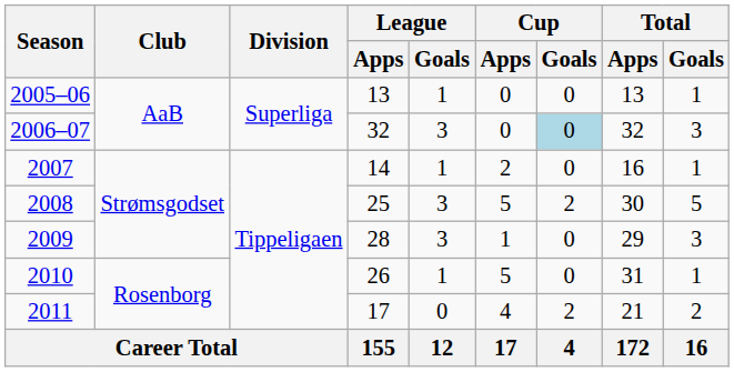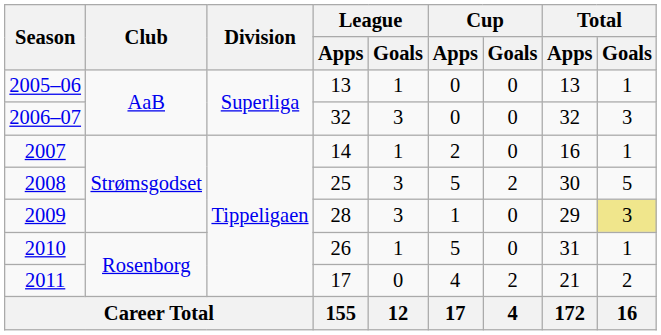2006–07 | Cup / Goals: lightblue background -> no background
2009 | Total / Goals: no background -> khaki background
